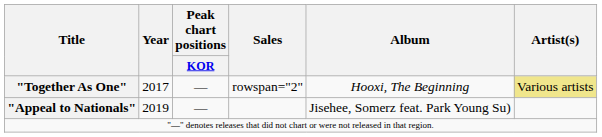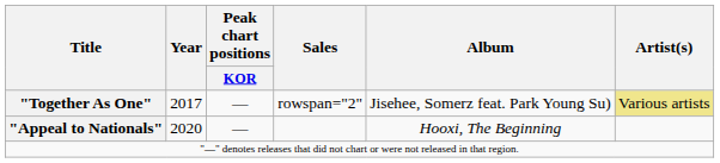"Together As One" | Album: Hooxi, The Beginning -> Jisehee, Somerz feat. Park Young Su)
"Appeal to Nationals" | Year: 2019 -> 2020
"Appeal to Nationals" | Album: Jisehee, Somerz feat. Park Young Su) -> Hooxi, The Beginning
